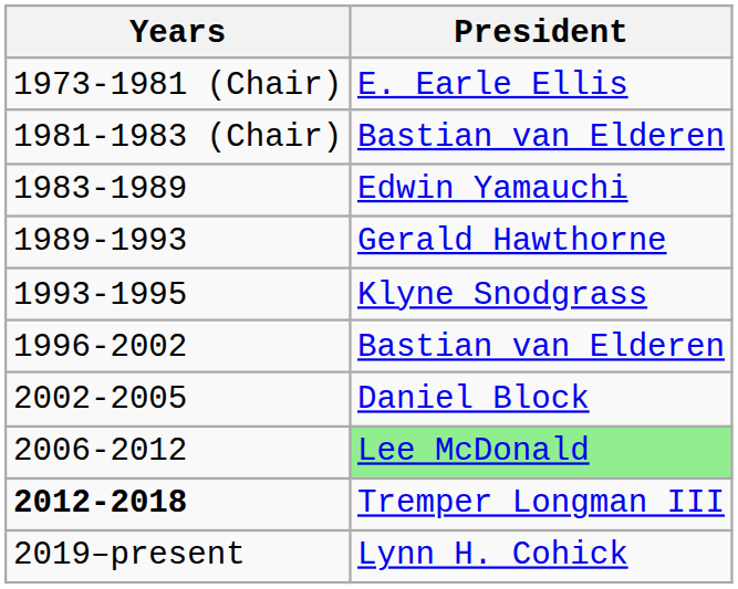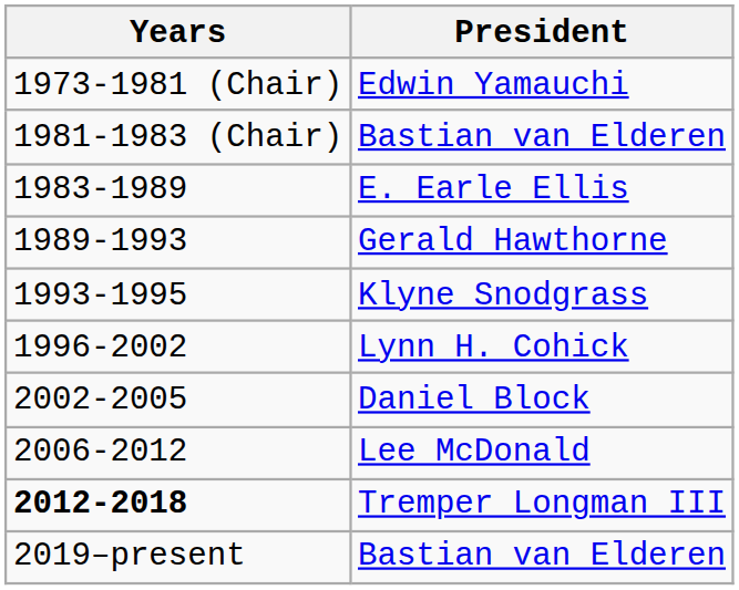row 2 | President: E. Earle Ellis -> Edwin Yamauchi
row 4 | President: Edwin Yamauchi -> E. Earle Ellis
row 7 | President: Bastian van Elderen -> Lynn H. Cohick
row 9 | President: lightgreen background -> no background
row 11 | President: Lynn H. Cohick -> Bastian van Elderen
